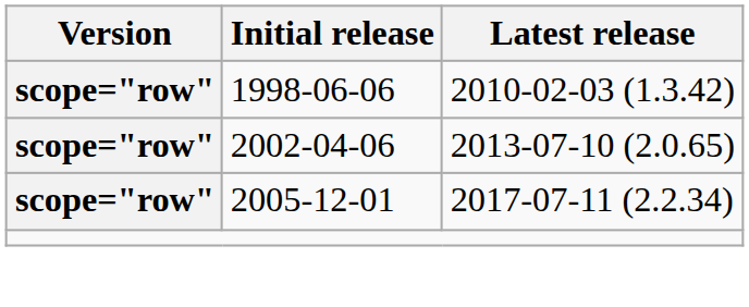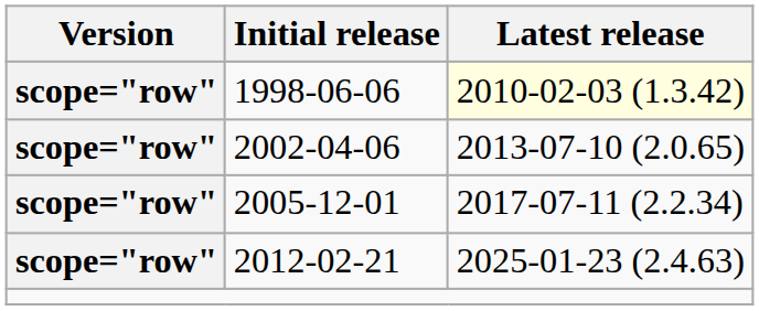1998-06-06 | Latest release: no background -> lightyellow background
+ row: scope="row" | 2012-02-21 | 2025-01-23 (2.4.63)
